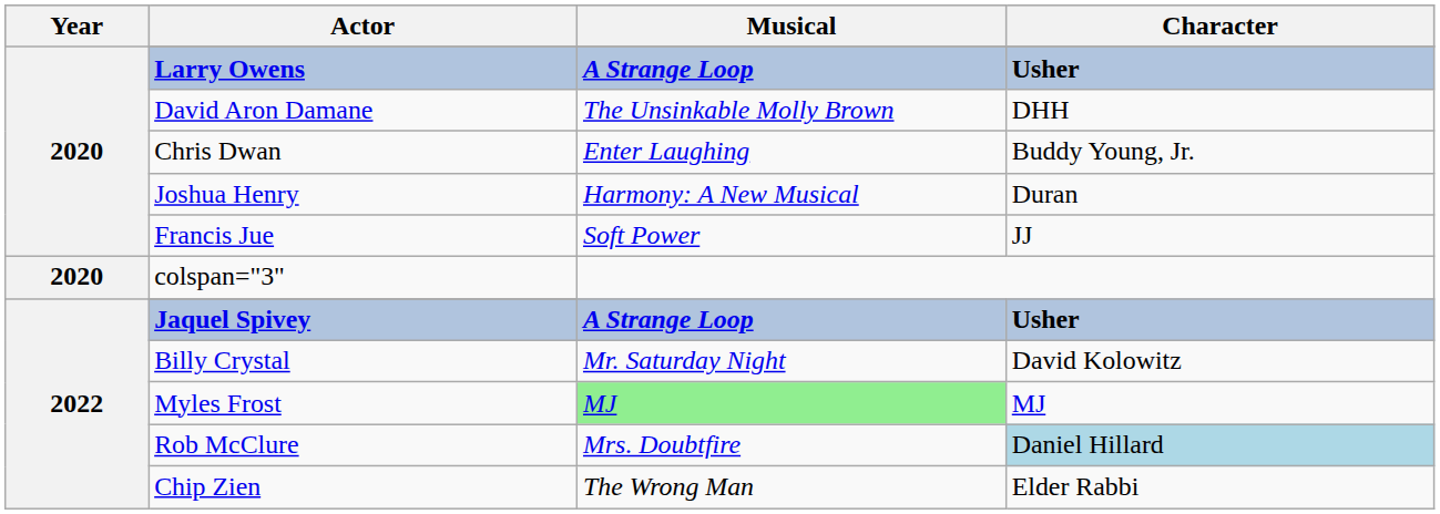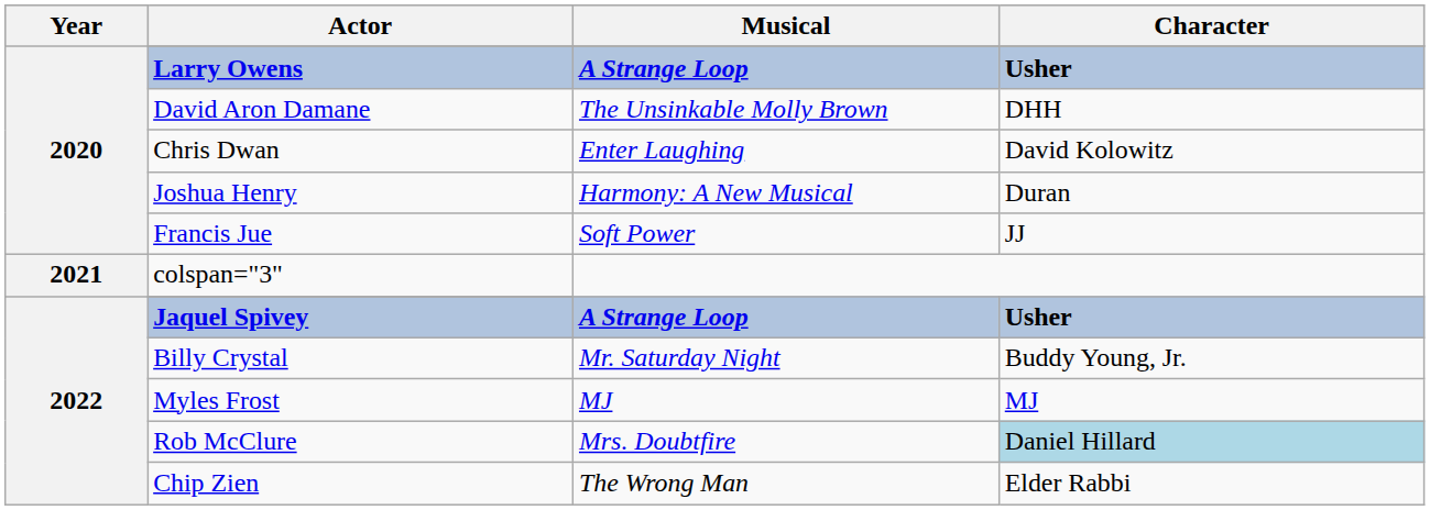Chris Dwan | Character: Buddy Young, Jr. -> David Kolowitz
colspan="3" | Year / 2020: 2020 -> 2021
Billy Crystal | Character: David Kolowitz -> Buddy Young, Jr.
Myles Frost | Musical: lightgreen background -> no background
